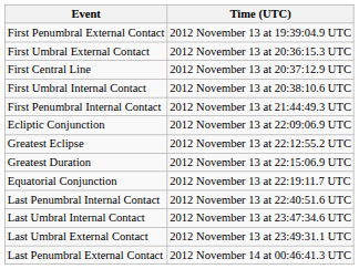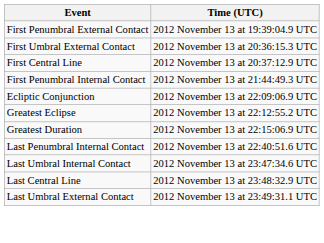- row: First Umbral Internal Contact | 2012 November 13 at 20:38:10.6 UTC
- row: Equatorial Conjunction | 2012 November 13 at 22:19:11.7 UTC
+ row: Last Central Line | 2012 November 13 at 23:48:32.9 UTC
- row: Last Penumbral External Contact | 2012 November 14 at 00:46:41.3 UTC
